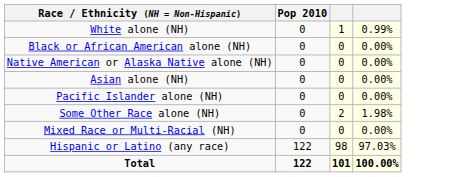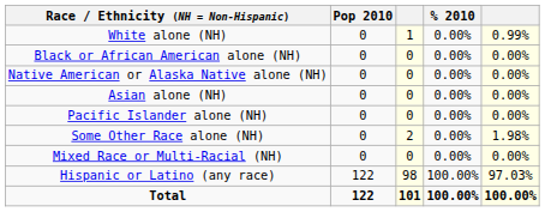+ column: % 2010 | 0.00% | 0.00% | 0.00% | 0.00% | 0.00% | 0.00% | 0.00% | 100.00% | 100.00%
